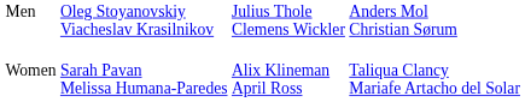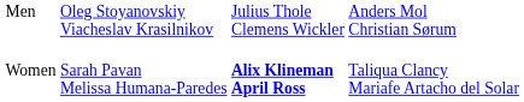Women | column 3: normal -> bold
